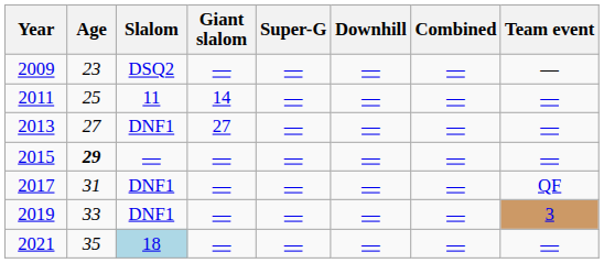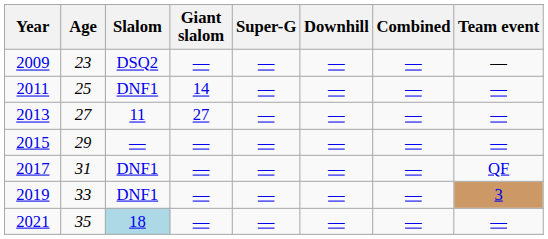2011 | Slalom: 11 -> DNF1
2013 | Slalom: DNF1 -> 11
2015 | Age: bold -> normal
